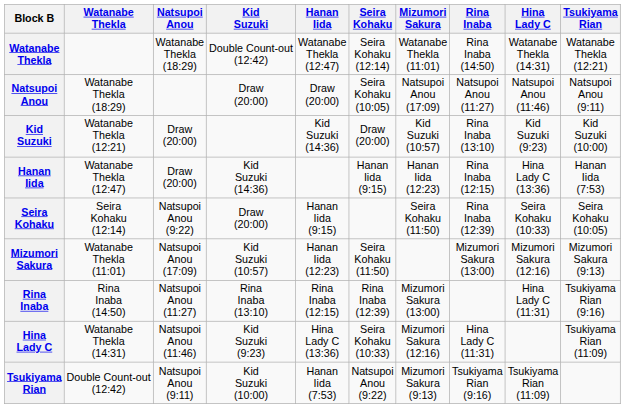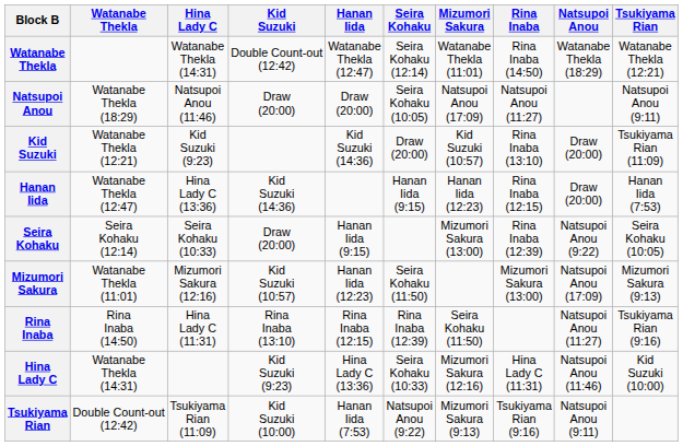columns swapped: Natsupoi Anou <-> Hina Lady C
row 4 | Tsukiyama Rian: Kid Suzuki (10:00) -> Tsukiyama Rian (11:09)
row 6 | Mizumori Sakura: Seira Kohaku (11:50) -> Mizumori Sakura (13:00)
row 8 | Mizumori Sakura: Mizumori Sakura (13:00) -> Seira Kohaku (11:50)
row 9 | Tsukiyama Rian: Tsukiyama Rian (11:09) -> Kid Suzuki (10:00)
